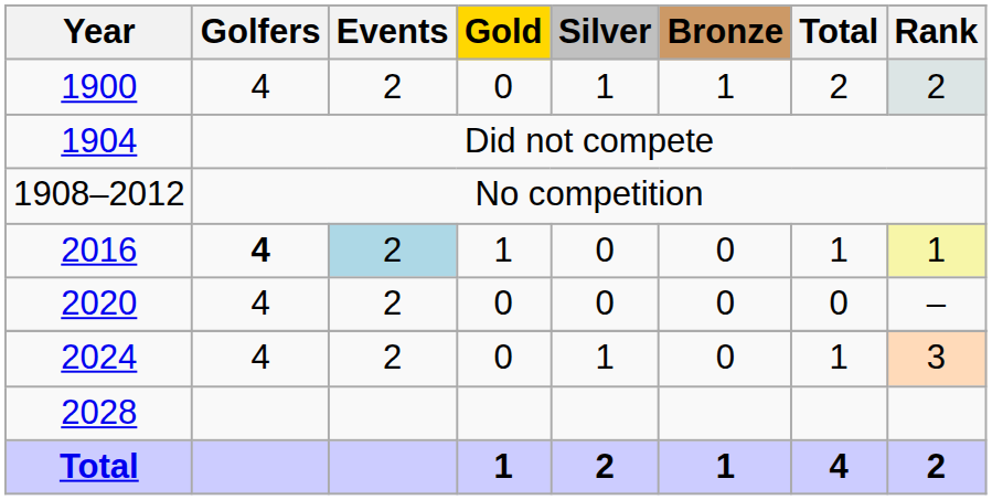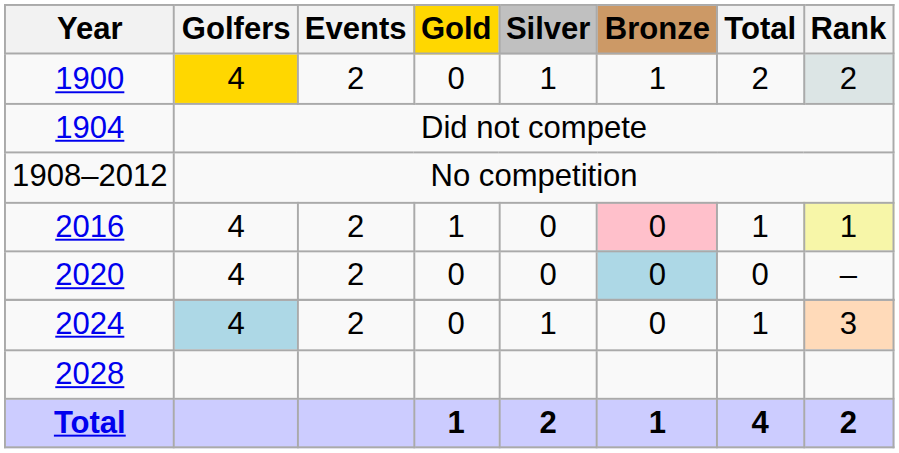1900 | Golfers: no background -> gold background
2016 | Golfers: bold -> normal
2016 | Events: lightblue background -> no background
2016 | Bronze: no background -> pink background
2020 | Bronze: no background -> lightblue background
2024 | Golfers: no background -> lightblue background
